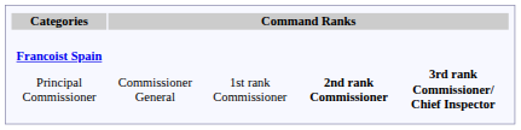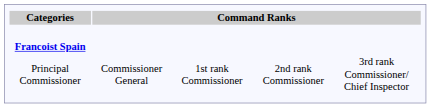Principal Commissioner | column 4: bold -> normal
Principal Commissioner | column 5: bold -> normal
